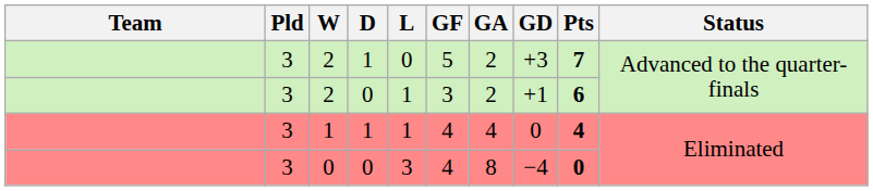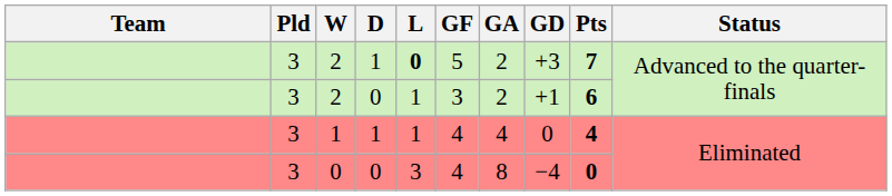row 2 | L: normal -> bold
